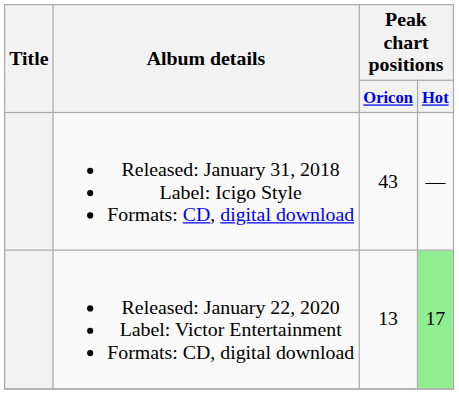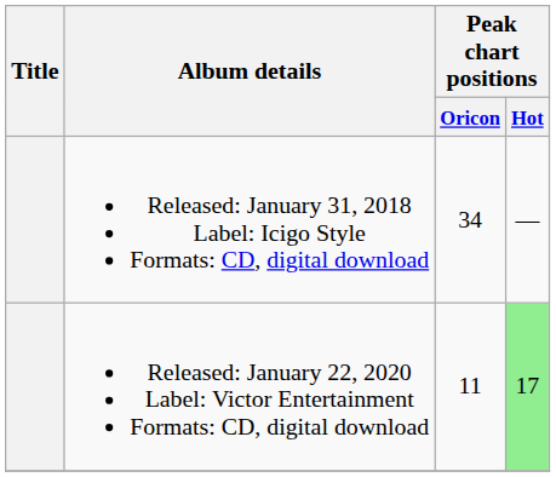row 3 | Peak chart positions / Oricon: 43 -> 34
row 4 | Peak chart positions / Oricon: 13 -> 11
